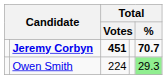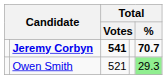Jeremy Corbyn | column 3: 451 -> 541
Owen Smith | column 3: 224 -> 521
